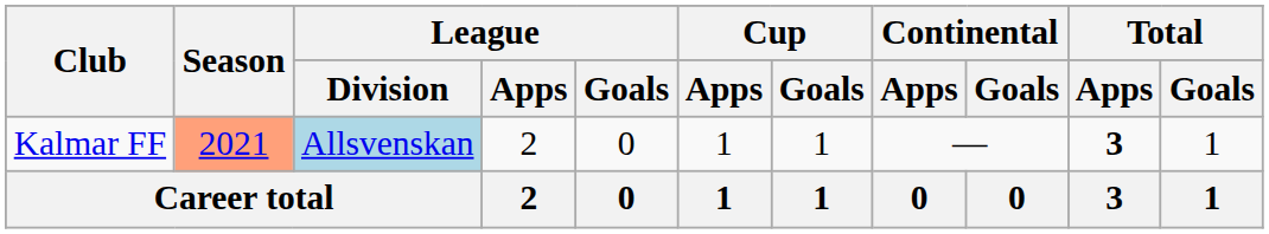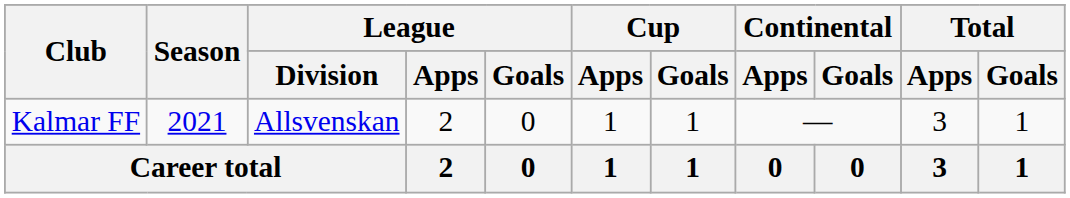Kalmar FF | Season: lightsalmon background -> no background
Kalmar FF | League / Division: lightblue background -> no background
Kalmar FF | Total / Apps: bold -> normal
